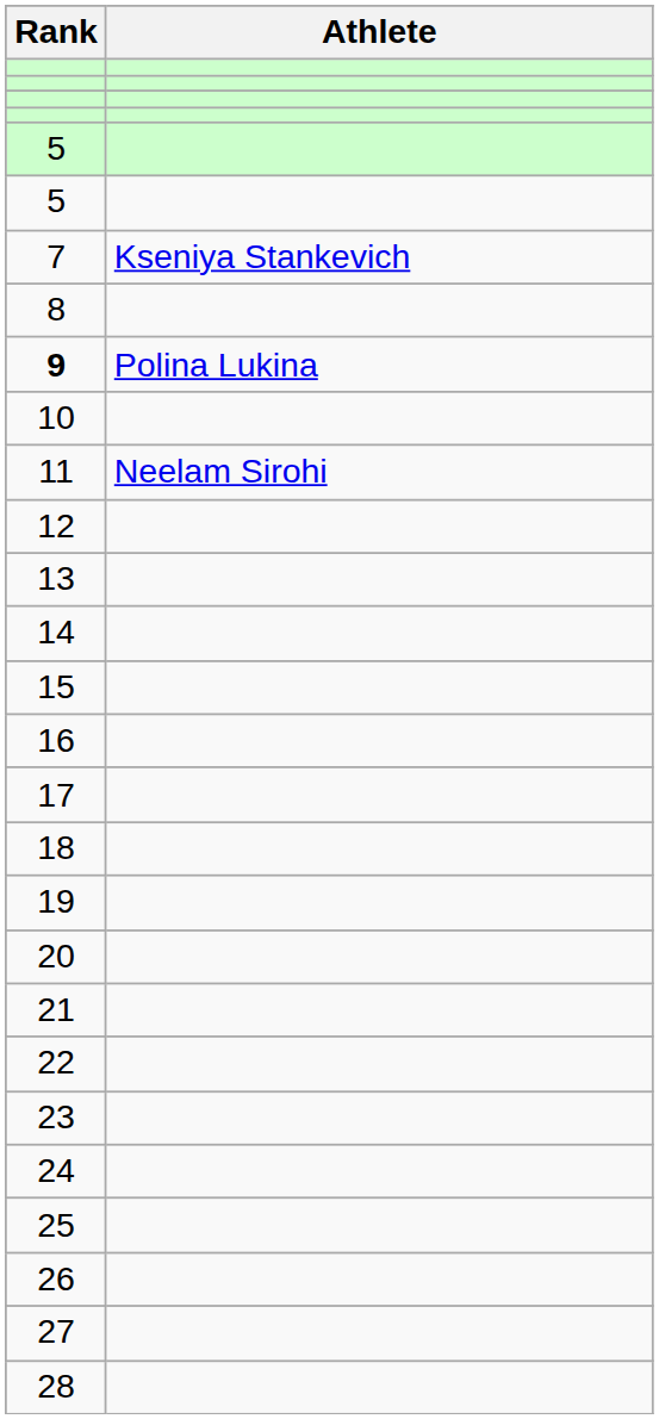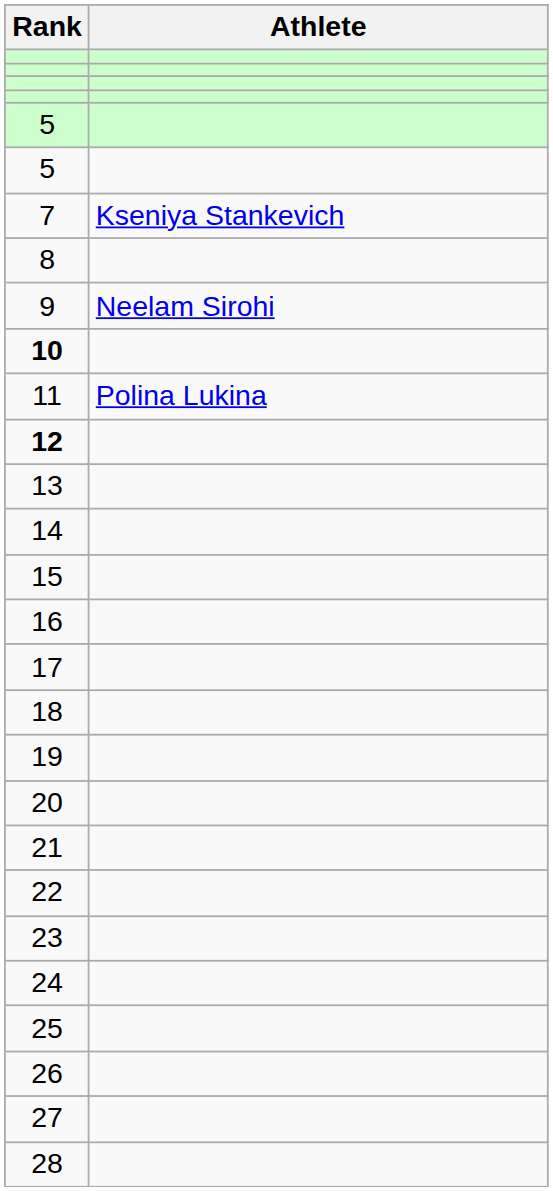row 10 | Rank: bold -> normal
row 10 | Athlete: Polina Lukina -> Neelam Sirohi
row 11 | Rank: normal -> bold
row 12 | Athlete: Neelam Sirohi -> Polina Lukina
row 13 | Rank: normal -> bold
